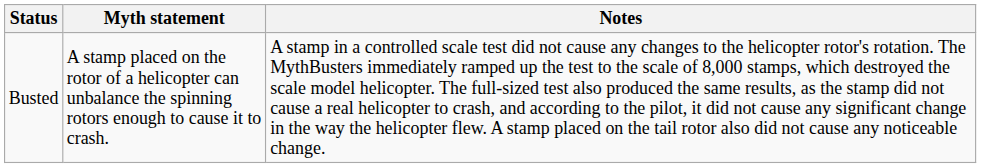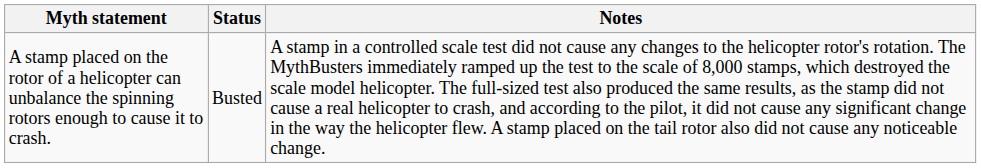columns swapped: Myth statement <-> Status
